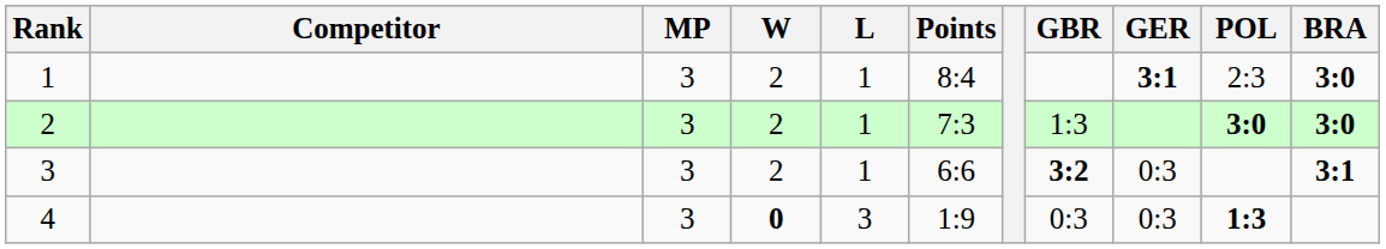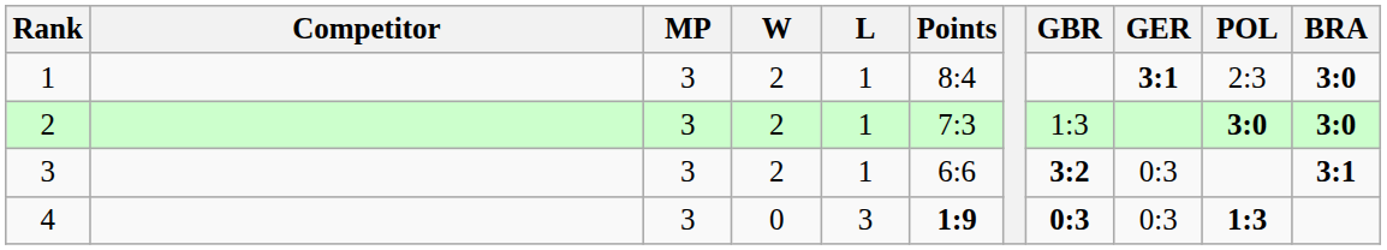4 | W: bold -> normal
4 | Points: normal -> bold
4 | GBR: normal -> bold
